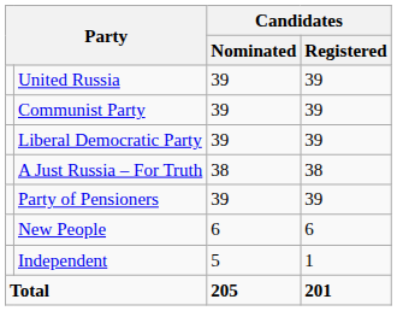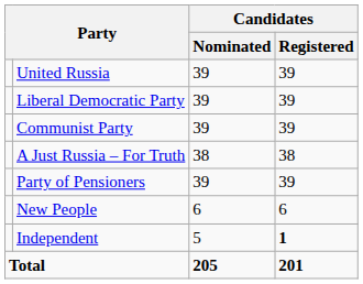rows swapped: Communist Party <-> Liberal Democratic Party
Independent | Candidates / Registered: normal -> bold
